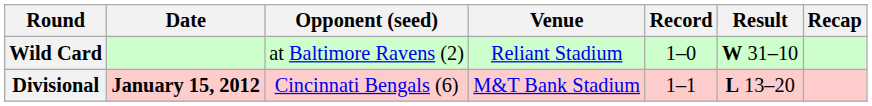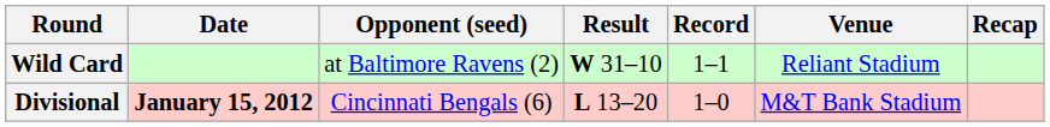columns swapped: Result <-> Venue
Wild Card | Record: 1–0 -> 1–1
Divisional | Record: 1–1 -> 1–0
